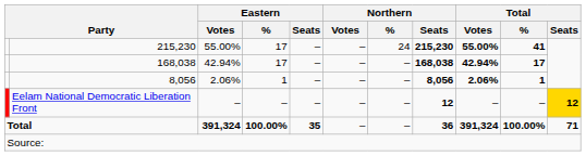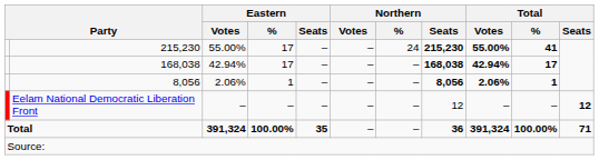Eelam National Democratic Liberation Front | Northern / Seats: bold -> normal
Eelam National Democratic Liberation Front | Total / Seats: gold background -> no background
